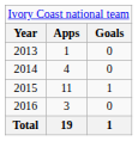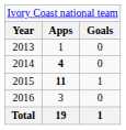2014 | column 2: normal -> bold
2015 | column 2: normal -> bold
